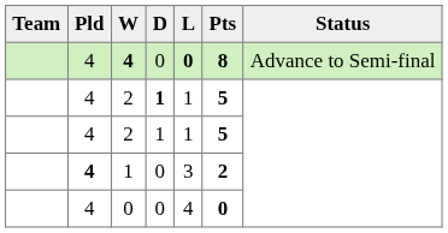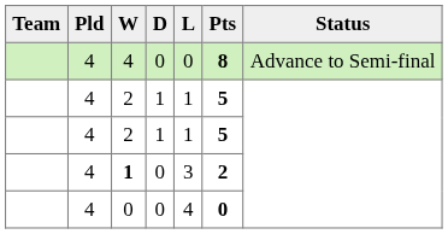row 2 | W: bold -> normal
row 2 | L: bold -> normal
row 3 | D: bold -> normal
row 5 | Pld: bold -> normal
row 5 | W: normal -> bold
